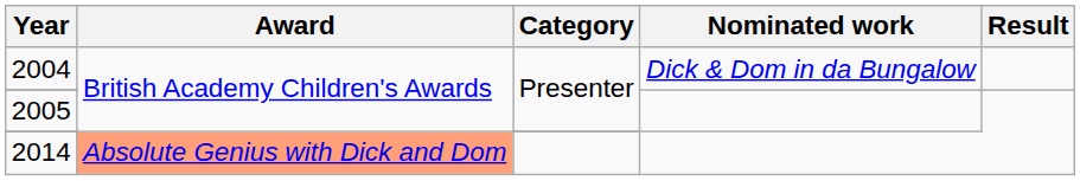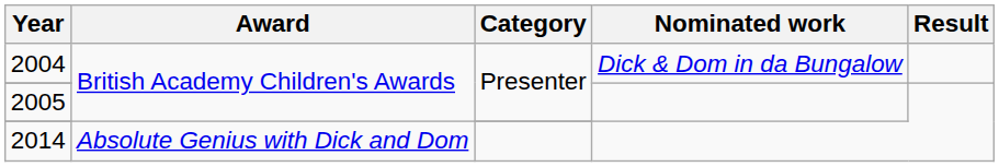2014 | Award: lightsalmon background -> no background
